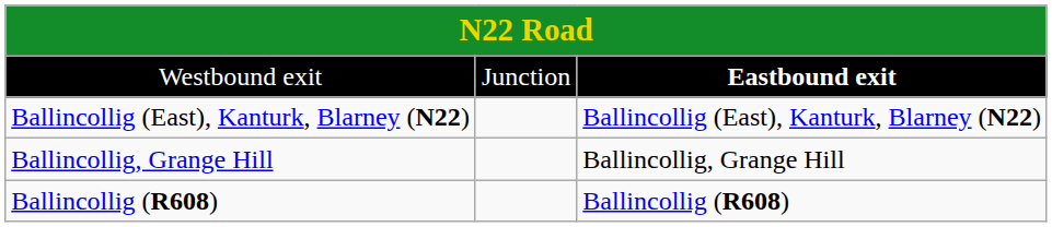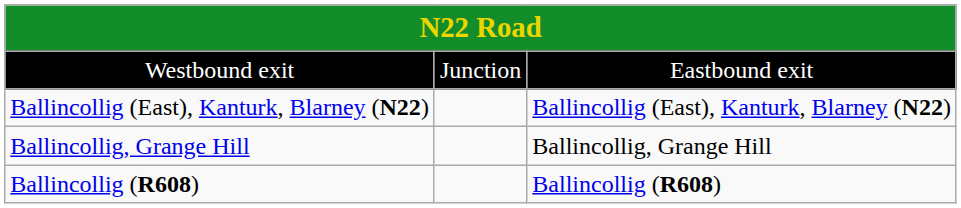Westbound exit | column 3: bold -> normal
